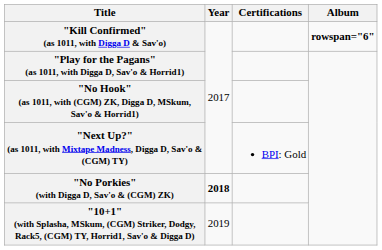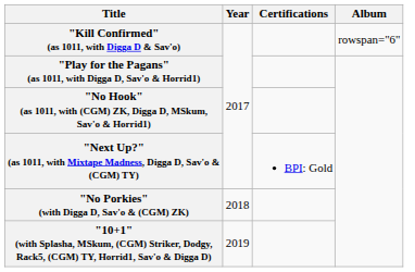"Kill Confirmed" (as 1011, with Digga D & Sav'o) | Album: bold -> normal
"No Porkies" (with Digga D, Sav'o & (CGM) ZK) | Year: bold -> normal
